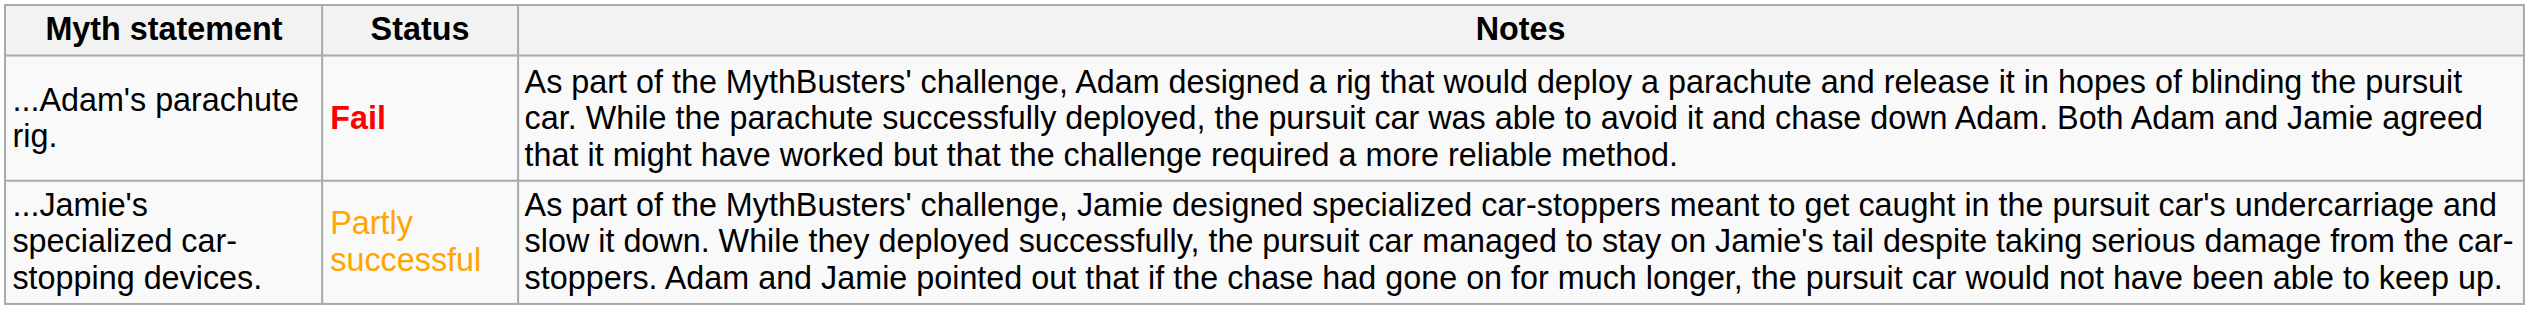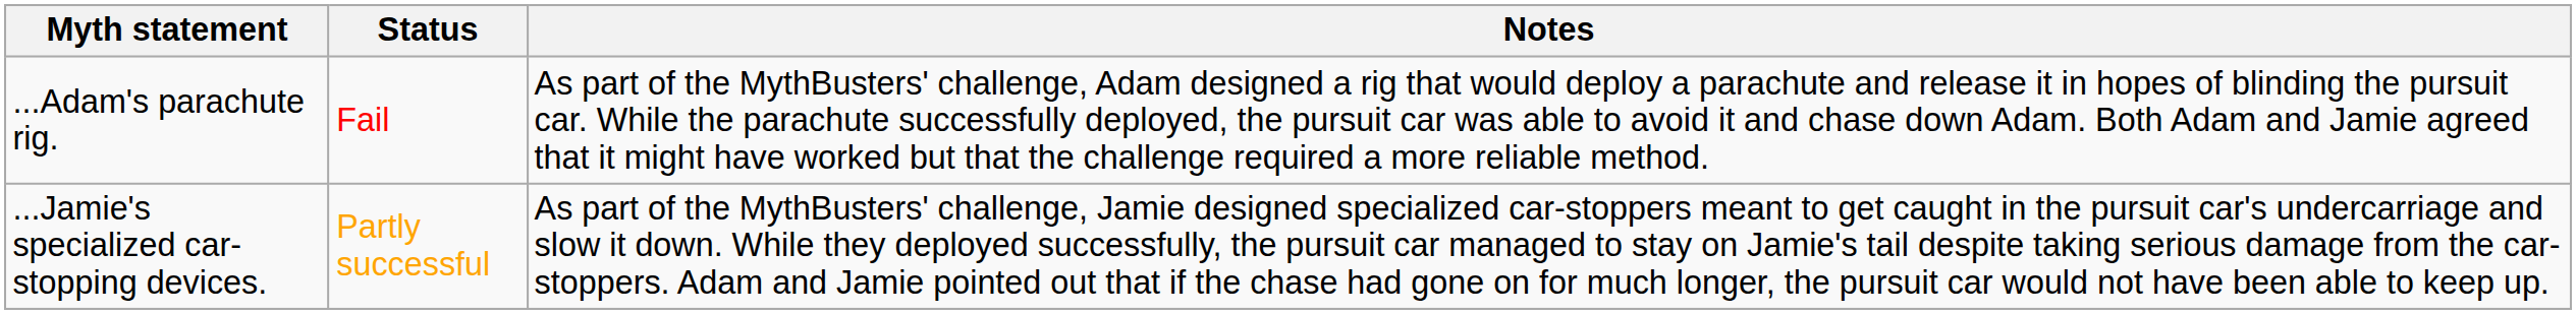...Adam's parachute rig. | Status: bold -> normal
